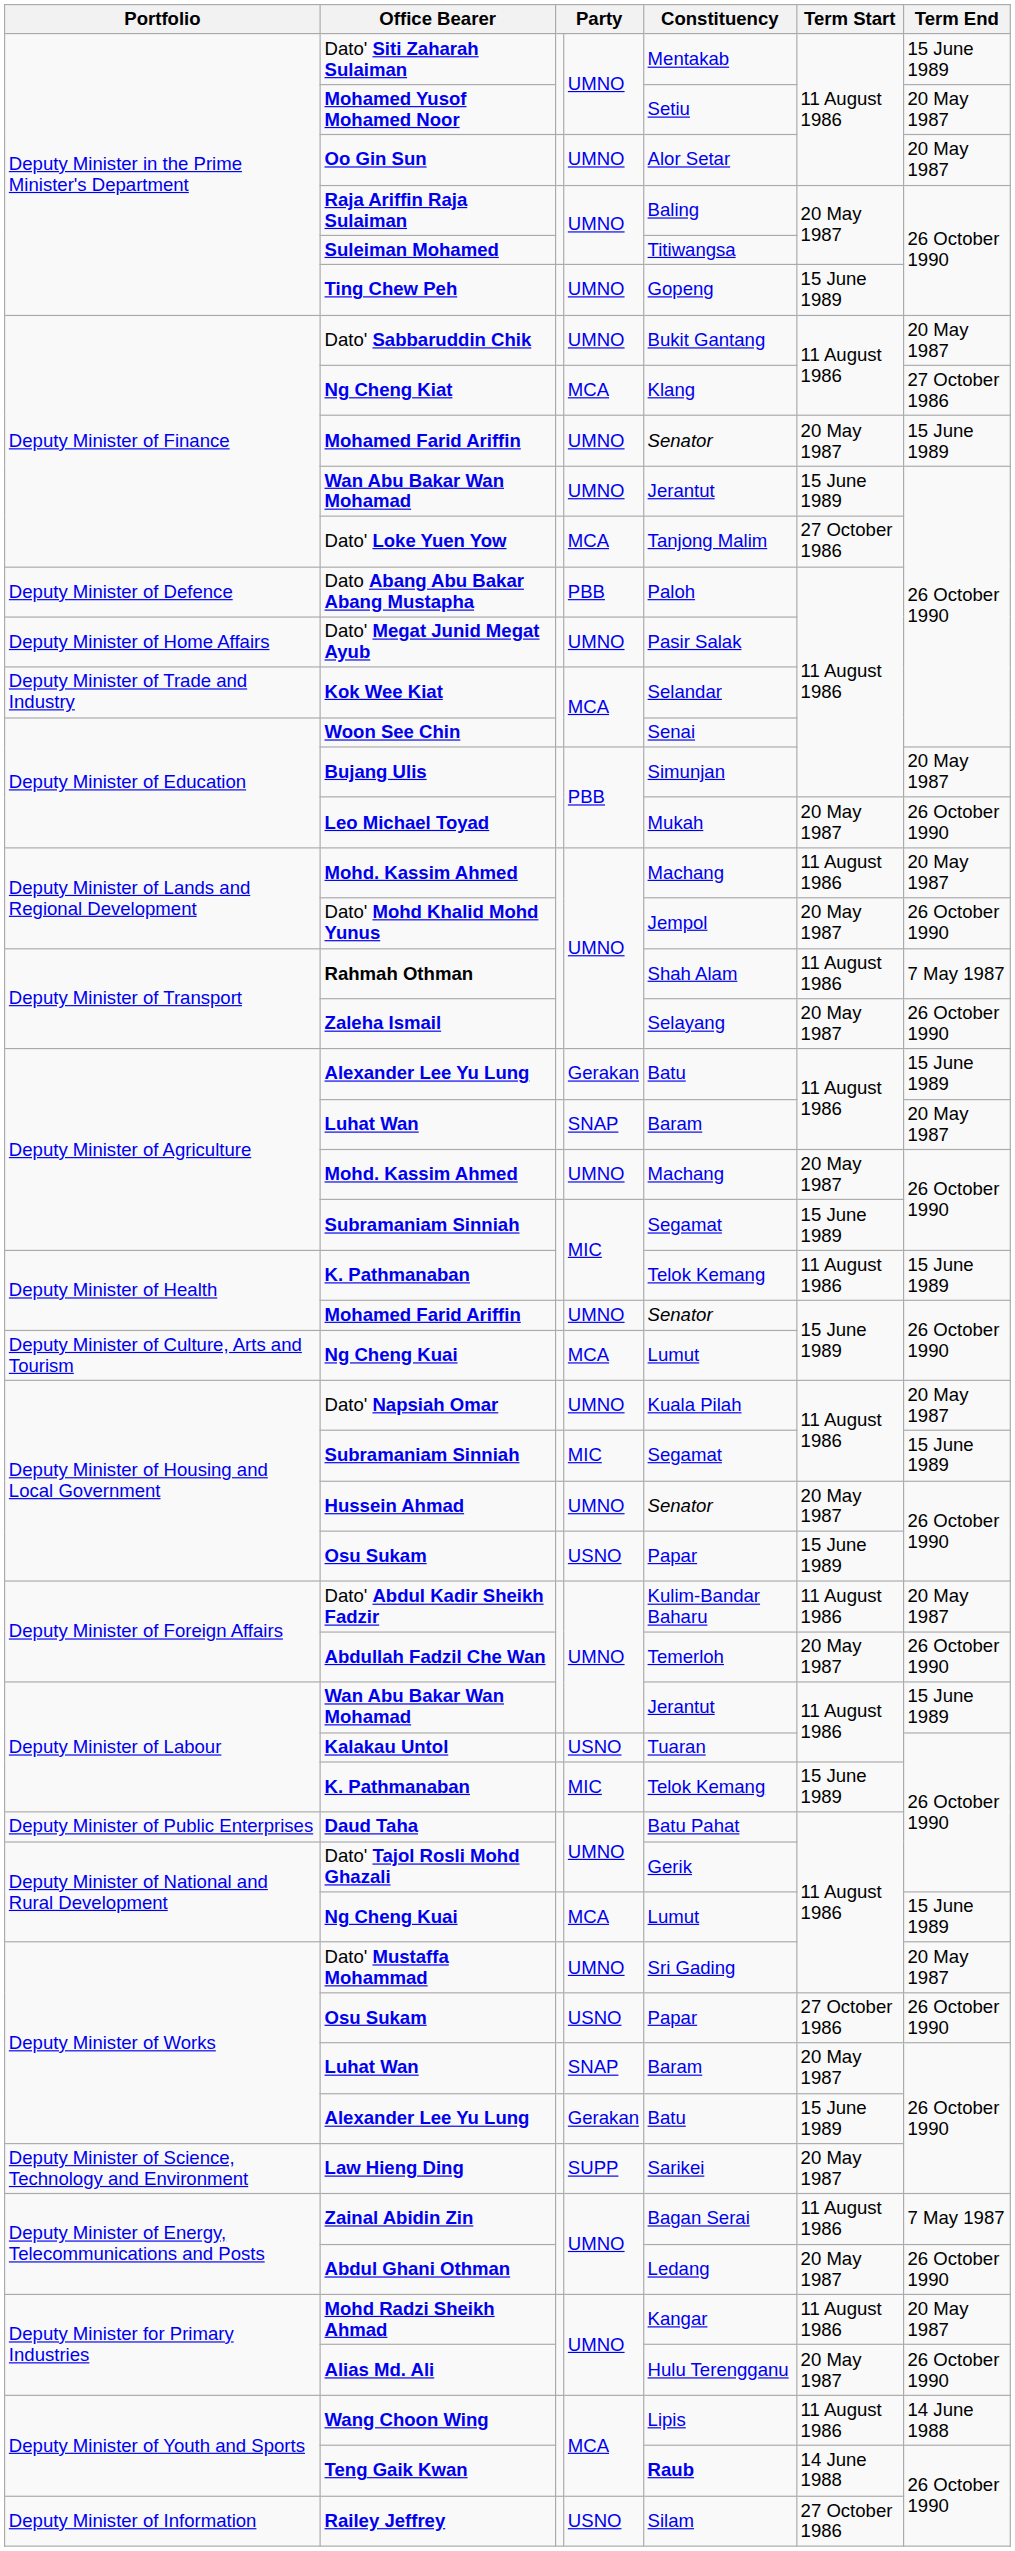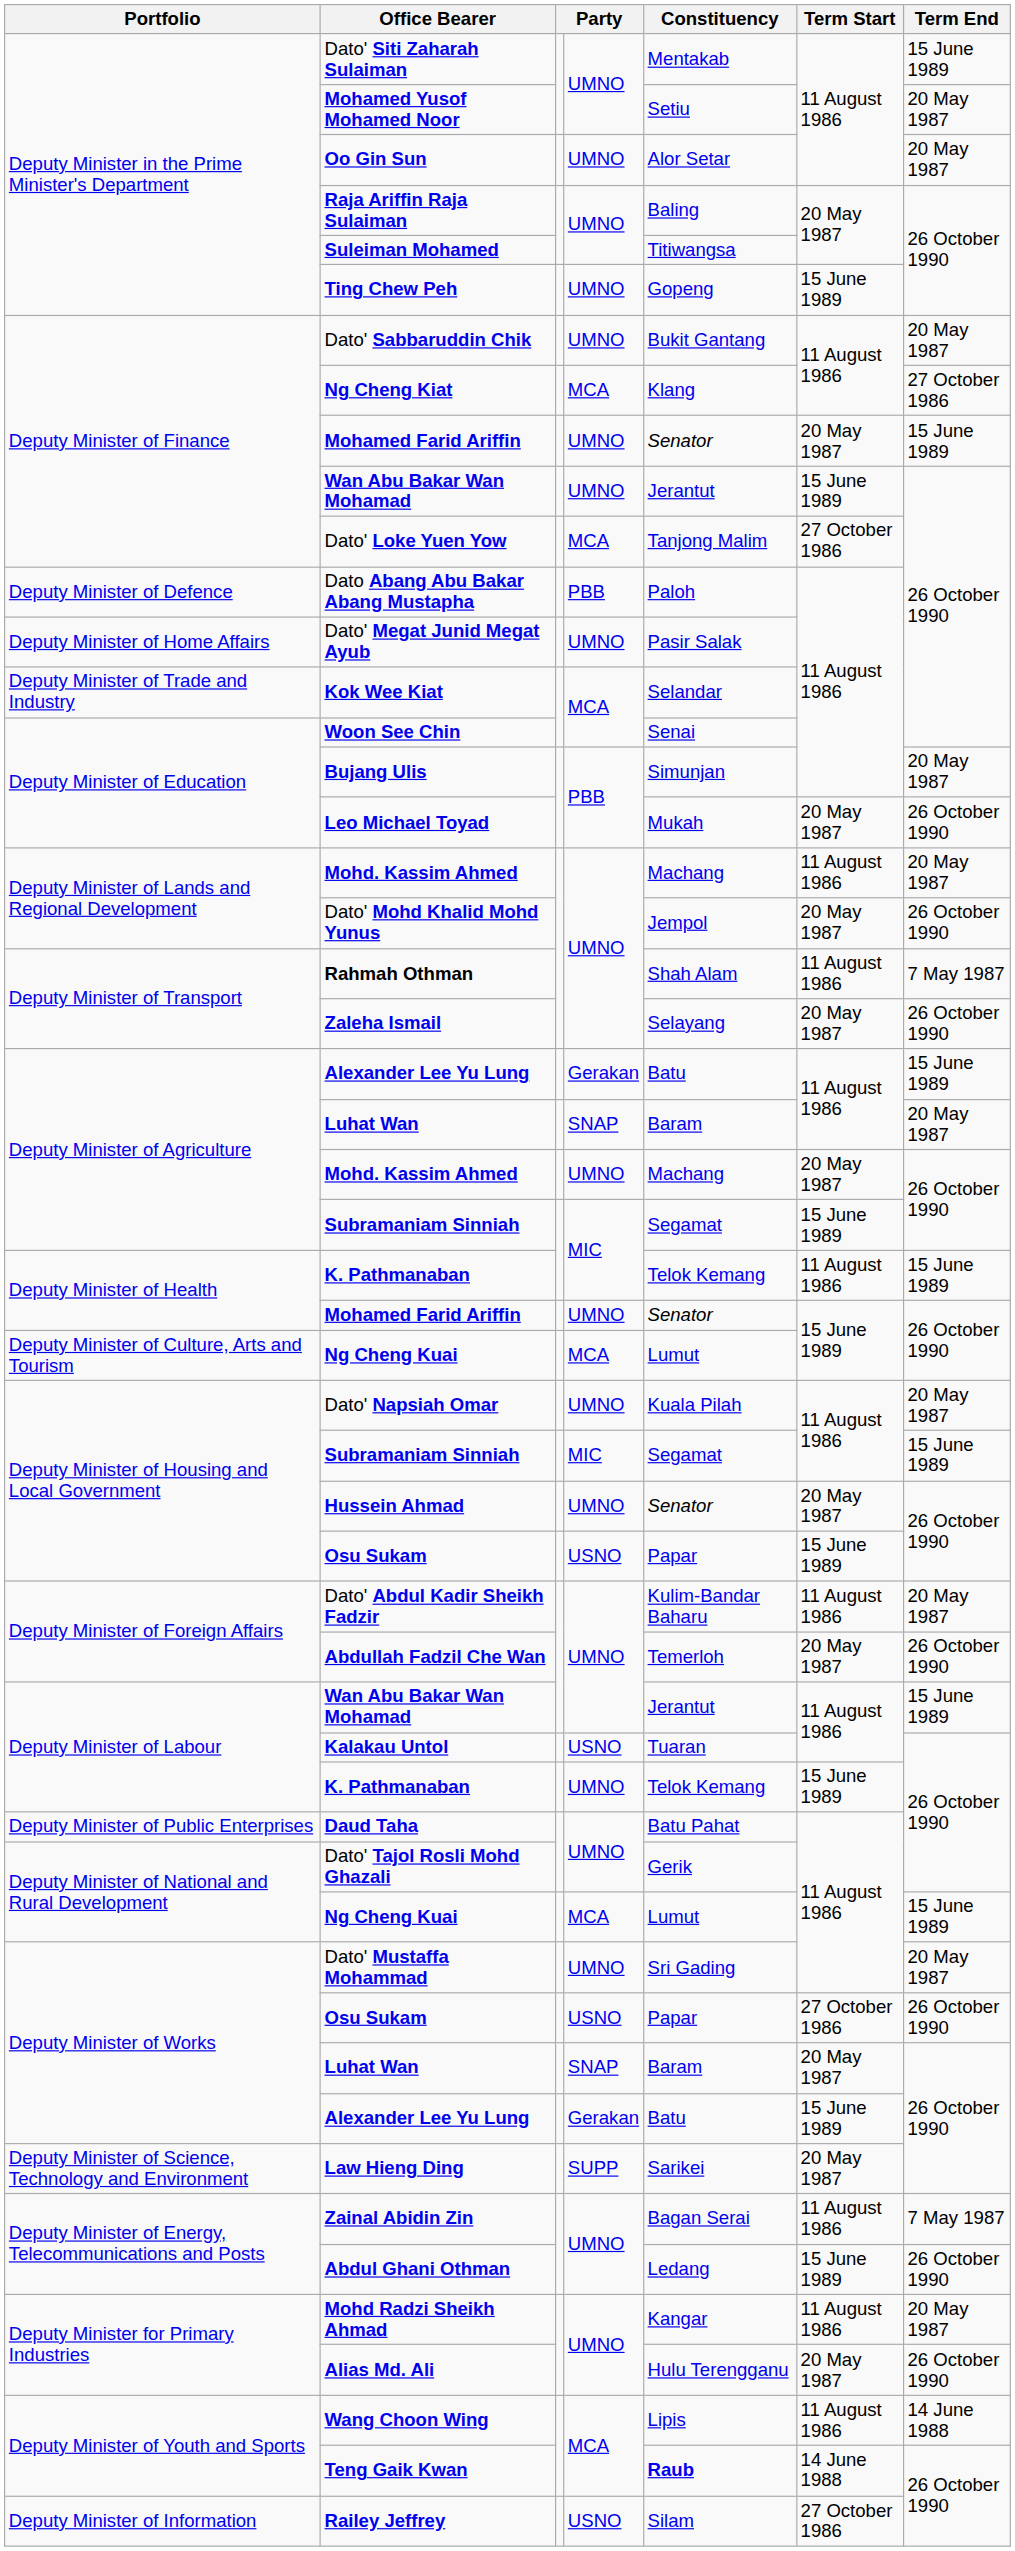Deputy Minister of Labour / K. Pathmanaban | column 4: MIC -> UMNO
Abdul Ghani Othman | Term Start: 20 May 1987 -> 15 June 1989
